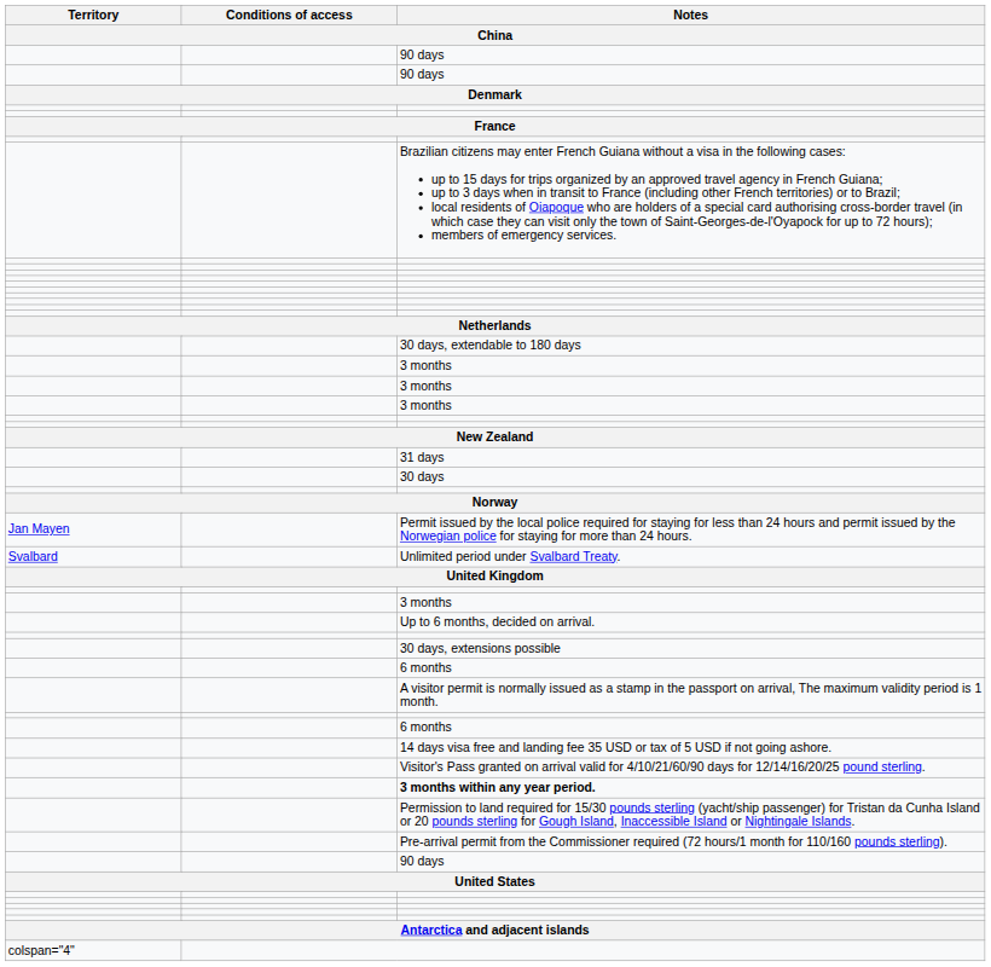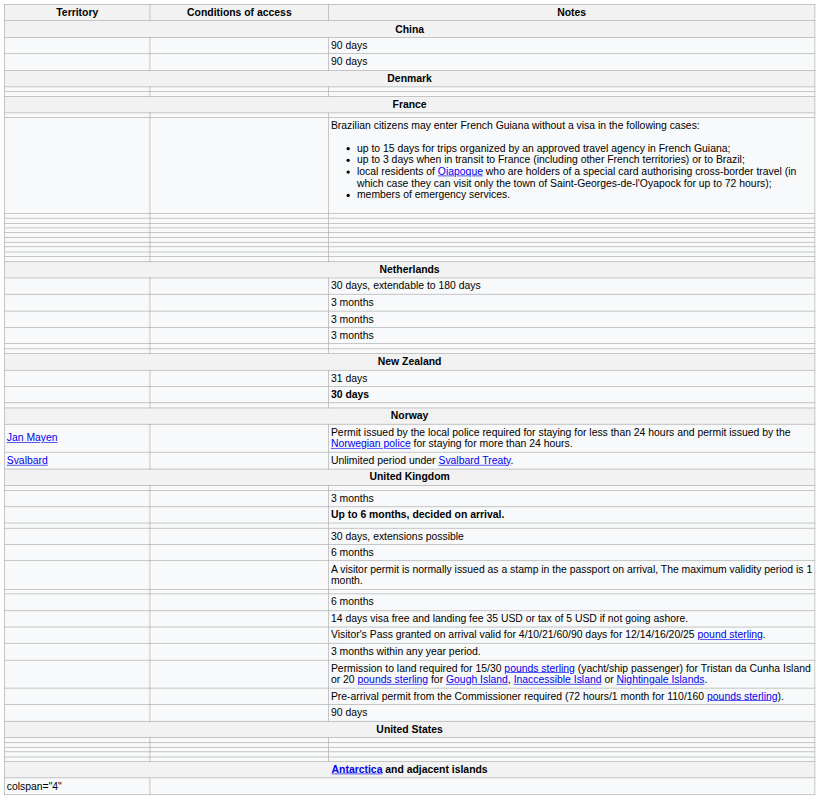30 days | Notes: normal -> bold
Up to 6 months, decided on arrival. | Notes: normal -> bold
3 months within any year period. | Notes: bold -> normal
